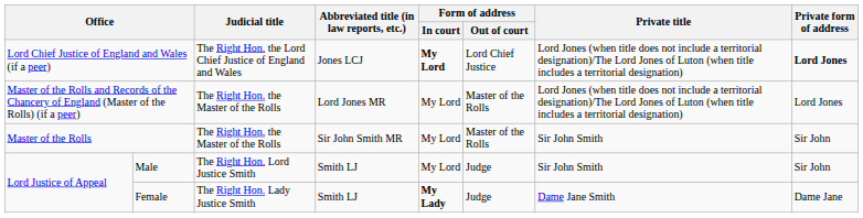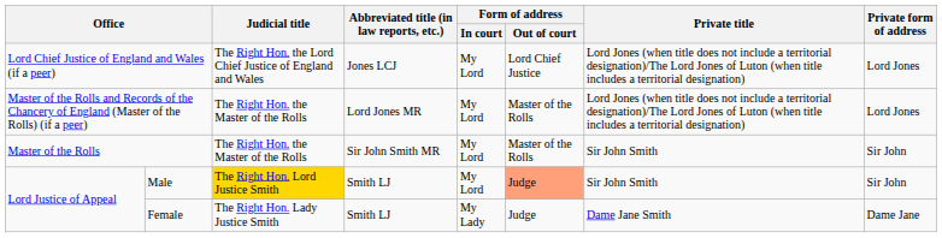Lord Chief Justice of England and Wales (if a peer) | Form of address / In court: bold -> normal
Lord Chief Justice of England and Wales (if a peer) | Private form of address: bold -> normal
Male | Judicial title: no background -> gold background
Male | Form of address / Out of court: no background -> lightsalmon background
Female | Form of address / In court: bold -> normal
